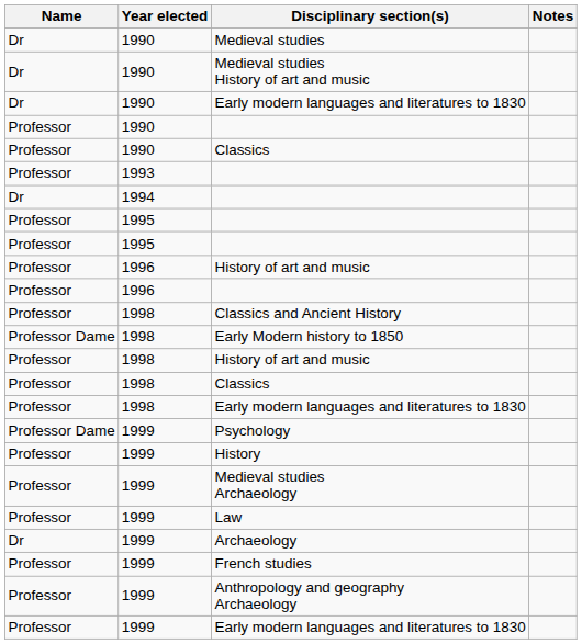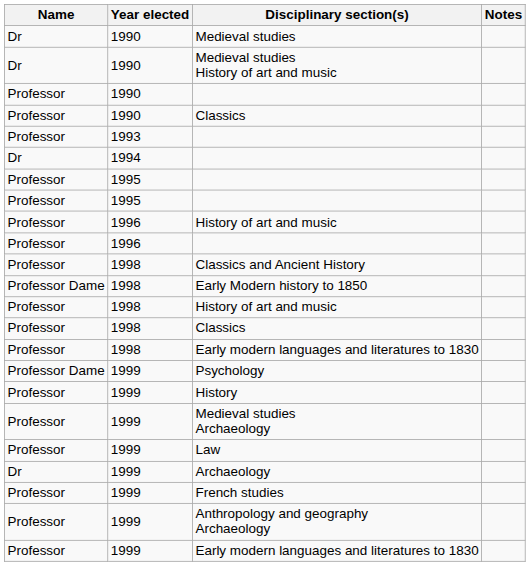- row: Dr | 1990 | Early modern languages and literatures to 1830
